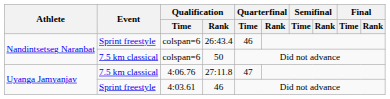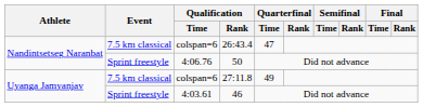26:43.4 | Event: Sprint freestyle -> 7.5 km classical
26:43.4 | Quarterfinal / Time: 46 -> 47
50 | Event: 7.5 km classical -> Sprint freestyle
50 | Qualification / Time: colspan=6 -> 4:06.76
27:11.8 | Qualification / Time: 4:06.76 -> colspan=6
27:11.8 | Quarterfinal / Time: 47 -> 49
